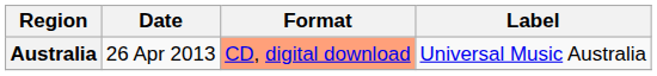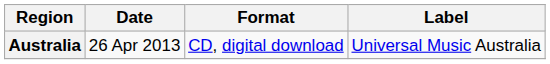Australia | Format: lightsalmon background -> no background
